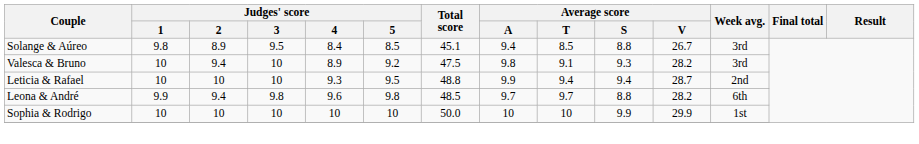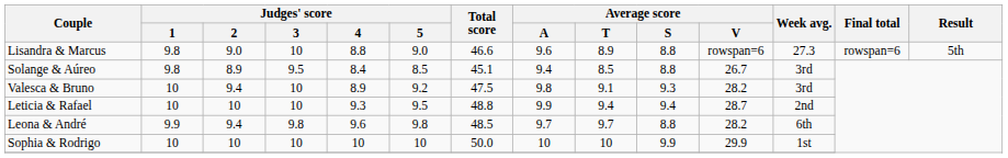+ row: Lisandra & Marcus | 9.8 | 9.0 | 10 | 8.8 | 9.0 | 46.6 | 9.6 | 8.9 | 8.8 | rowspan=6 | 27.3 | rowspan=6 | 5th
